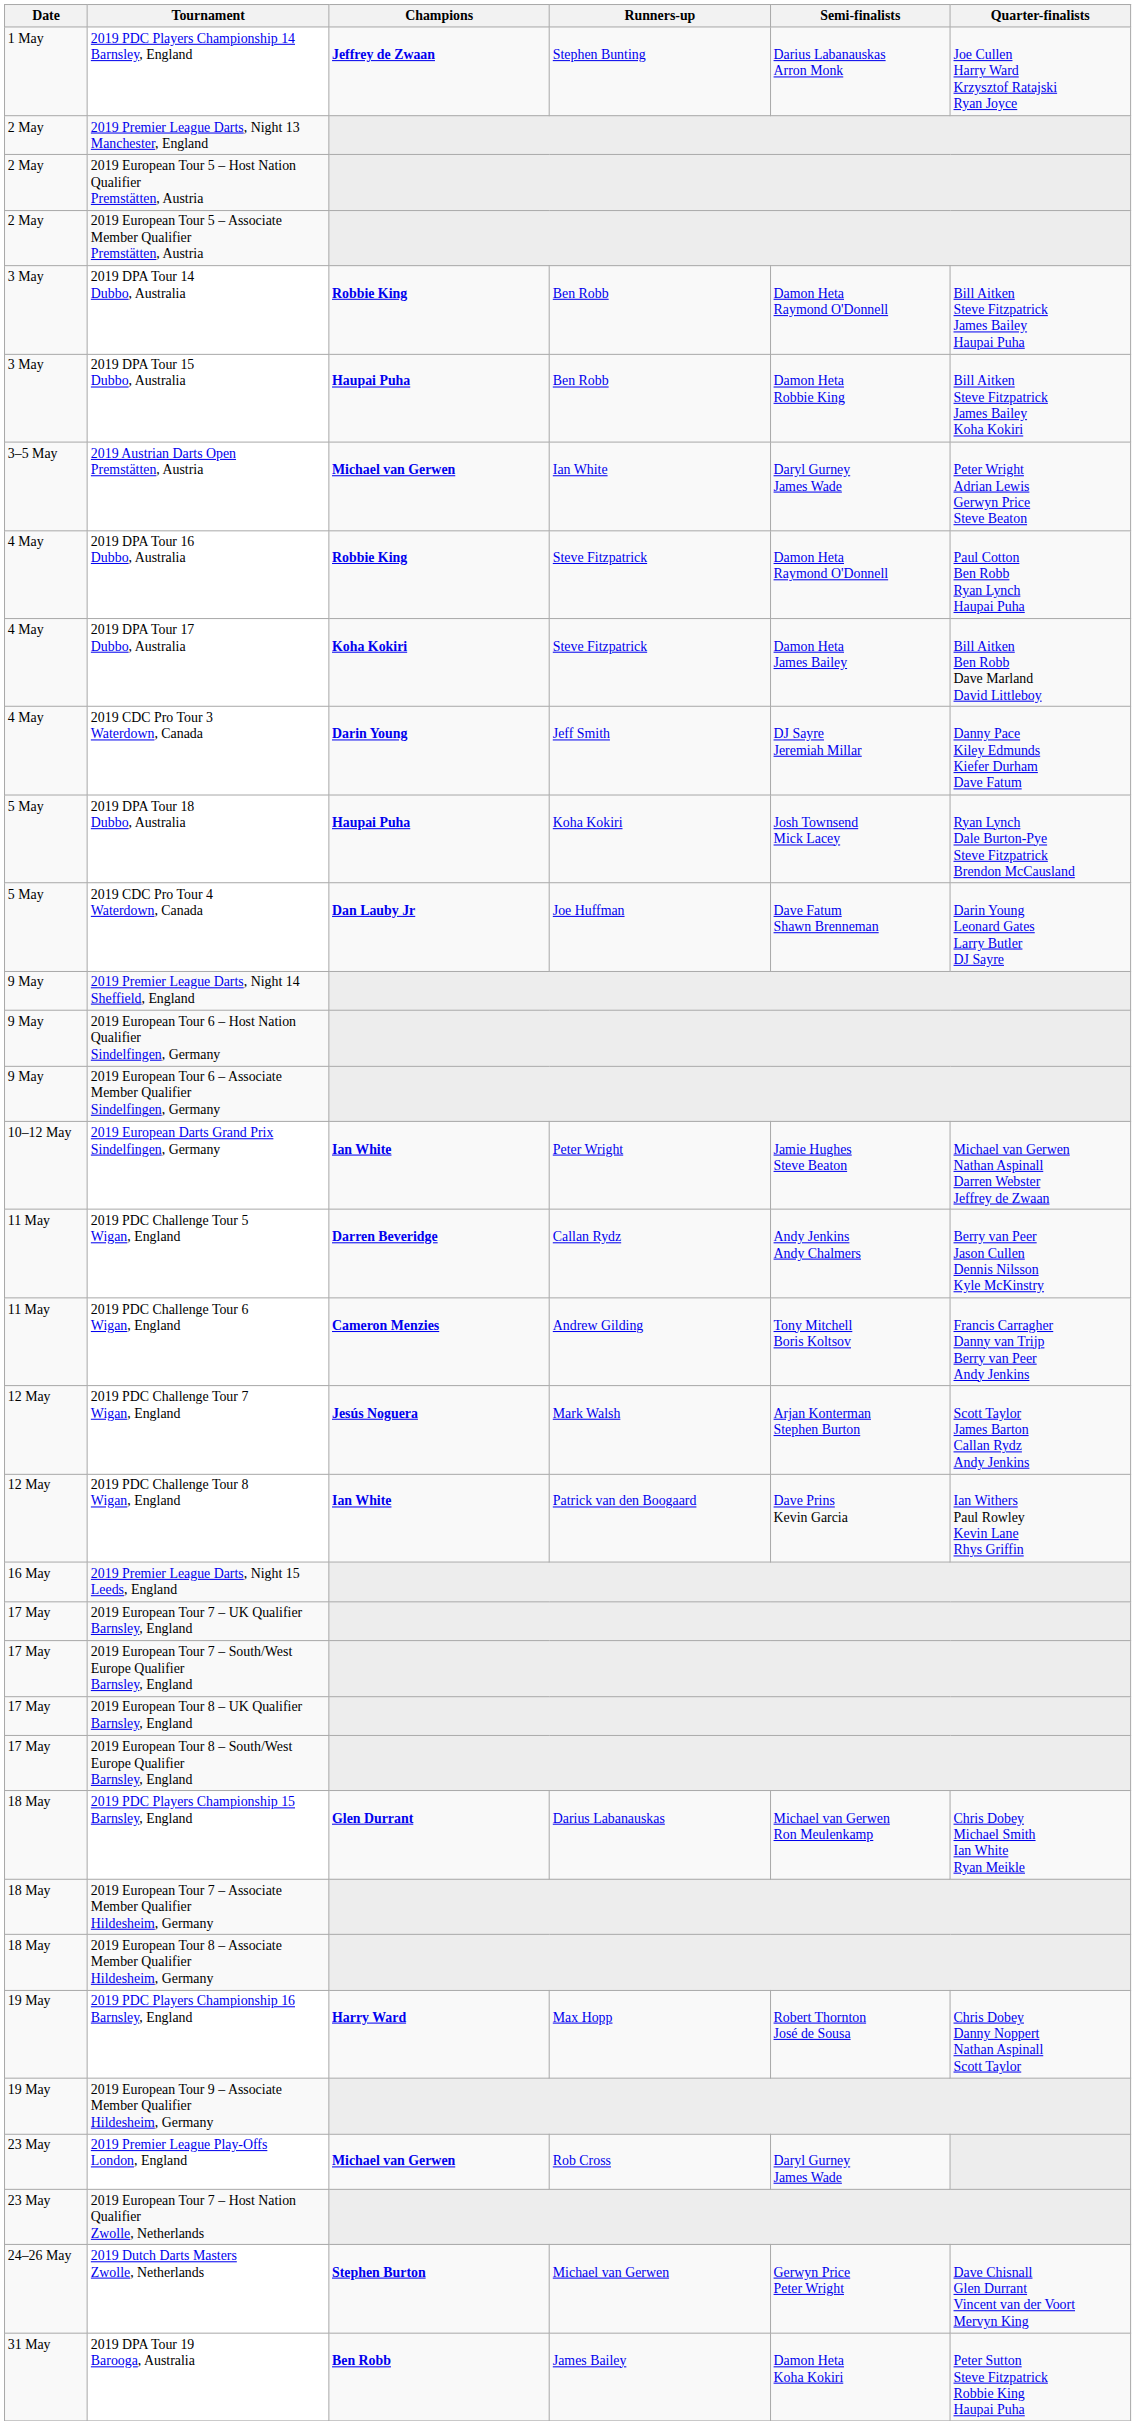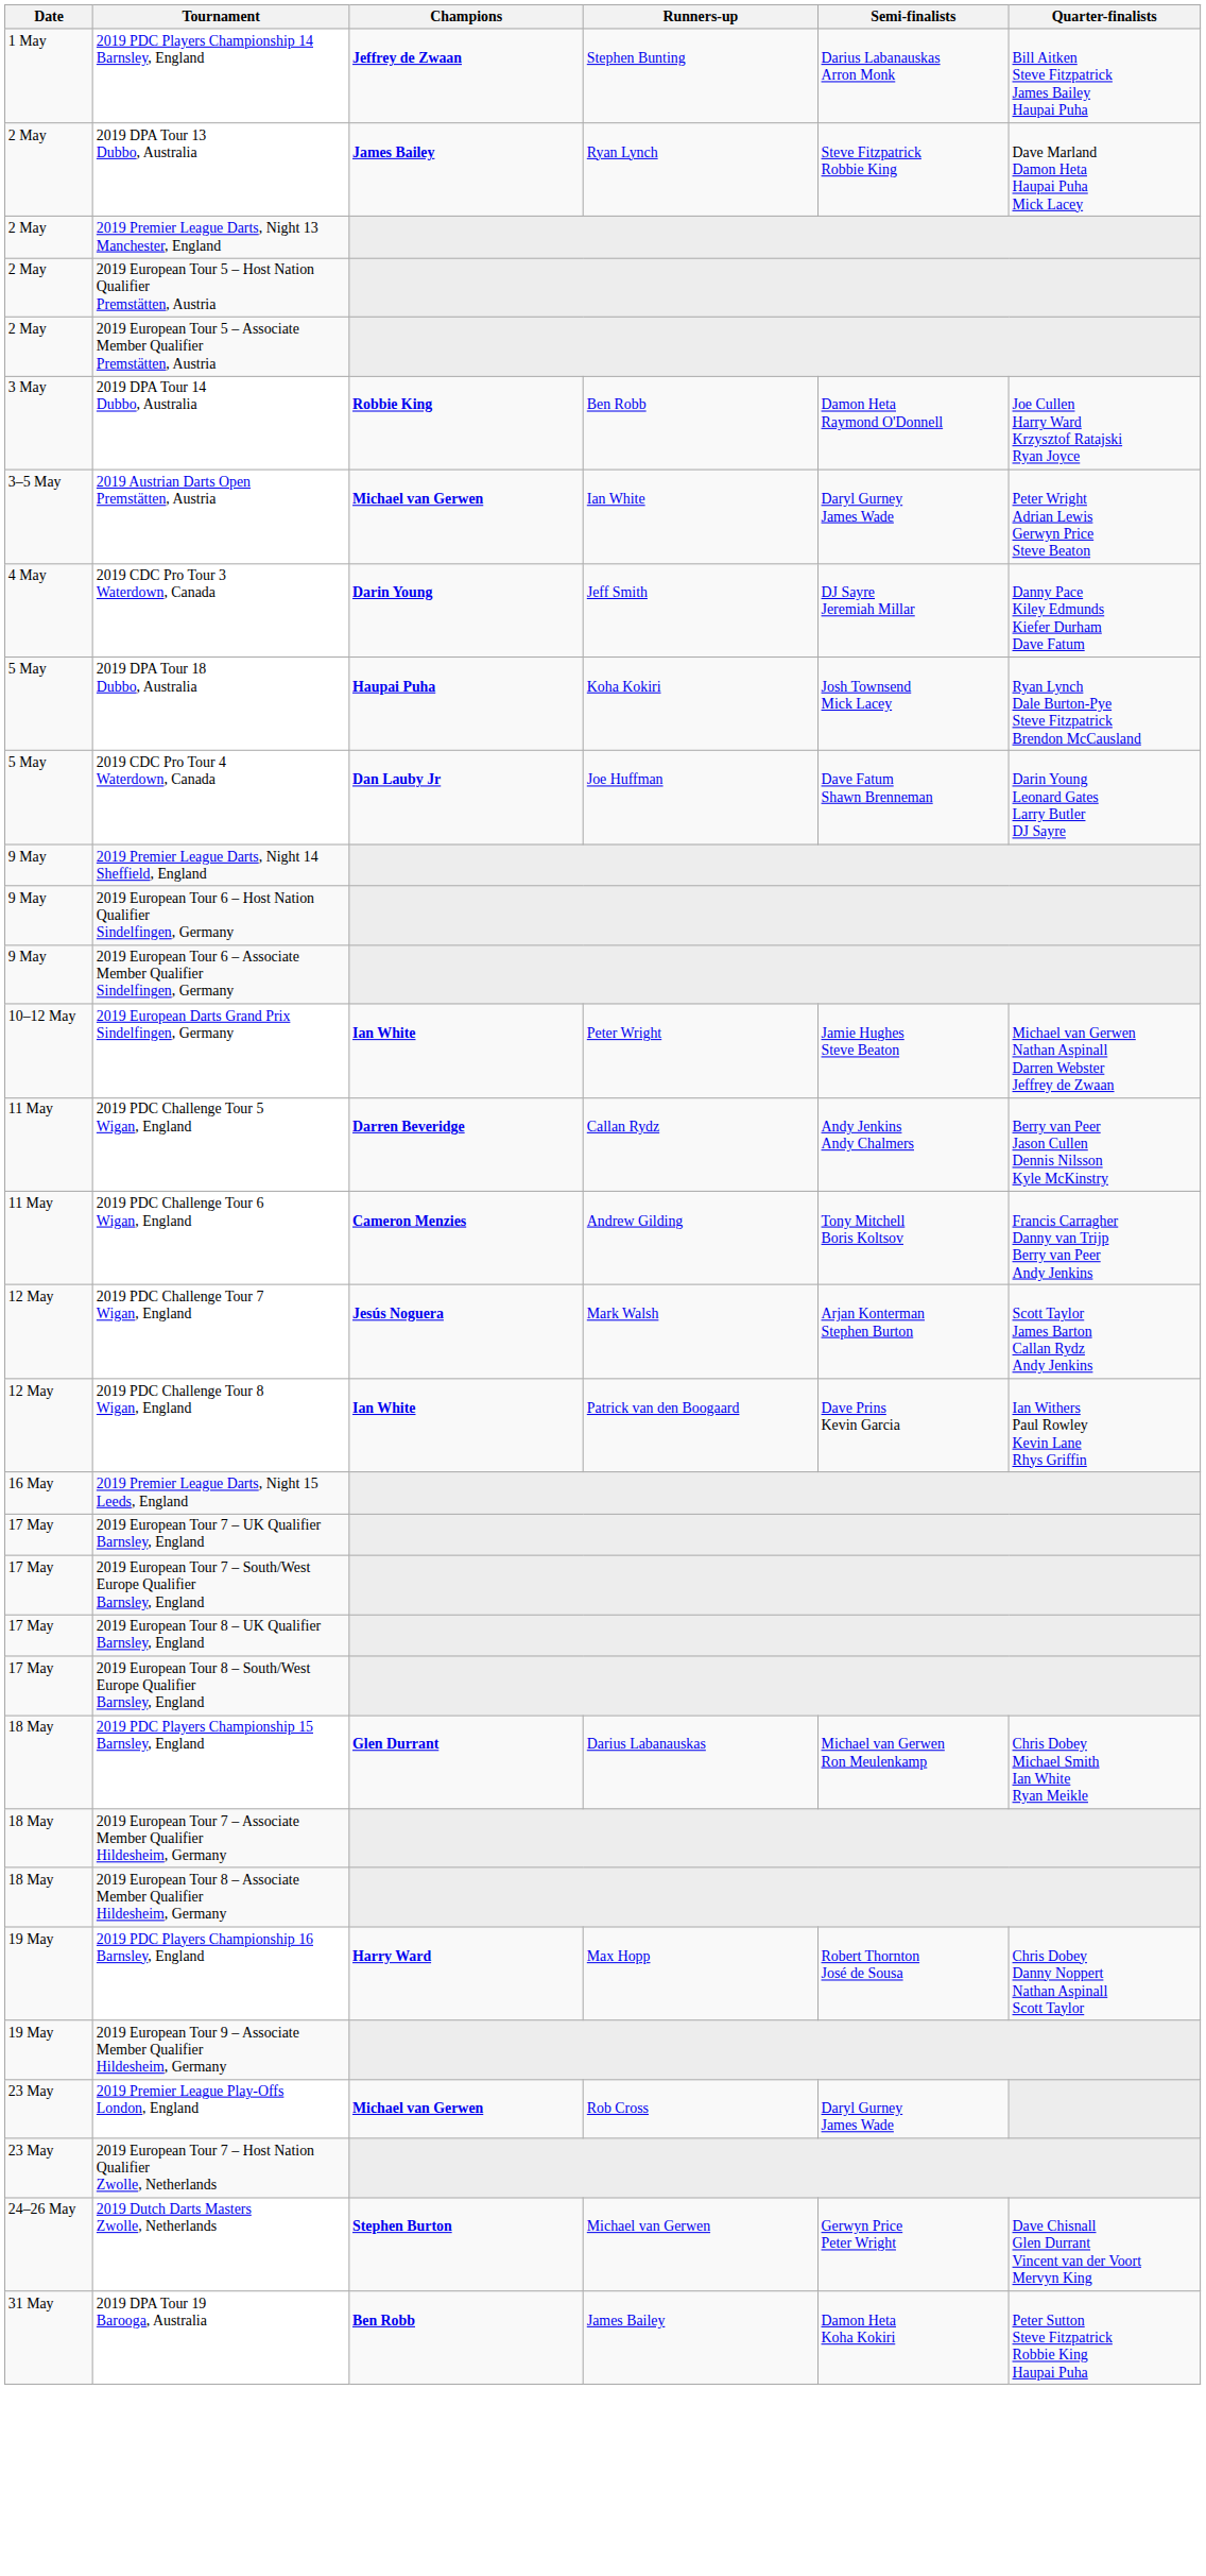2019 PDC Players Championship 14 Barnsley, England | Quarter-finalists: Joe Cullen Harry Ward Krzysztof Ratajski Ryan Joyce -> Bill Aitken Steve Fitzpatrick James Bailey Haupai Puha
+ row: 2 May | 2019 DPA Tour 13 Dubbo, Australia | James Bailey | Ryan Lynch | Steve Fitzpatrick Robbie King | Dave Marland Damon Heta Haupai Puha Mick Lacey
2019 DPA Tour 14 Dubbo, Australia | Quarter-finalists: Bill Aitken Steve Fitzpatrick James Bailey Haupai Puha -> Joe Cullen Harry Ward Krzysztof Ratajski Ryan Joyce
- row: 3 May | 2019 DPA Tour 15 Dubbo, Australia | Haupai Puha | Ben Robb | Damon Heta Robbie King | Bill Aitken Steve Fitzpatrick James Bailey Koha Kokiri
- row: 4 May | 2019 DPA Tour 16 Dubbo, Australia | Robbie King | Steve Fitzpatrick | Damon Heta Raymond O'Donnell | Paul Cotton Ben Robb Ryan Lynch Haupai Puha
- row: 4 May | 2019 DPA Tour 17 Dubbo, Australia | Koha Kokiri | Steve Fitzpatrick | Damon Heta James Bailey | Bill Aitken Ben Robb Dave Marland David Littleboy
